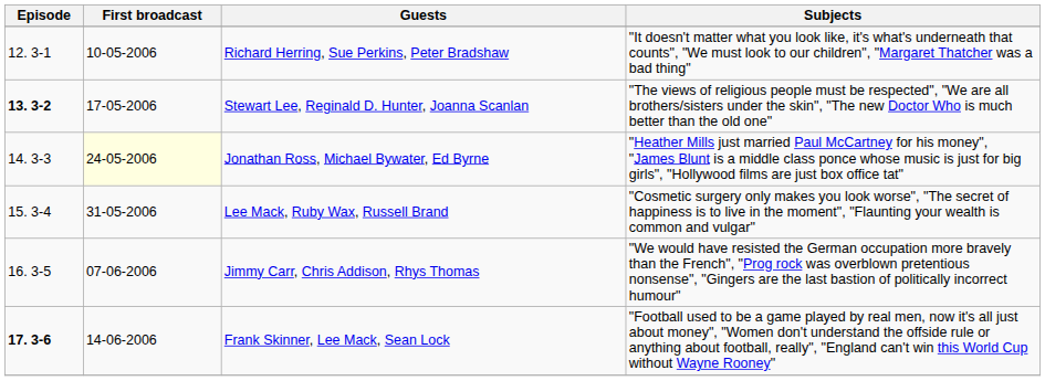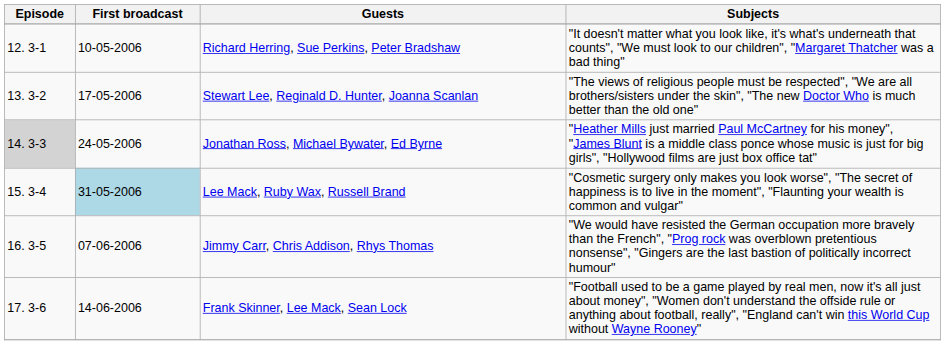Stewart Lee, Reginald D. Hunter, Joanna Scanlan | Episode: bold -> normal
Jonathan Ross, Michael Bywater, Ed Byrne | Episode: no background -> lightgrey background
Jonathan Ross, Michael Bywater, Ed Byrne | First broadcast: lightyellow background -> no background
Lee Mack, Ruby Wax, Russell Brand | First broadcast: no background -> lightblue background
Frank Skinner, Lee Mack, Sean Lock | Episode: bold -> normal
